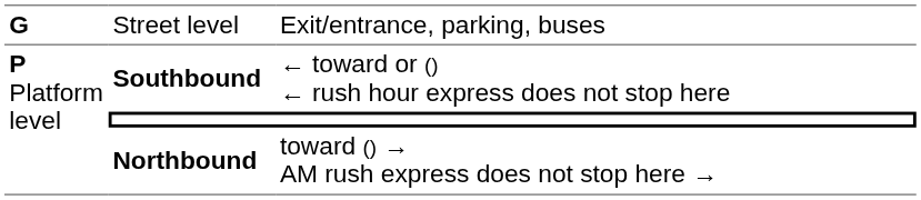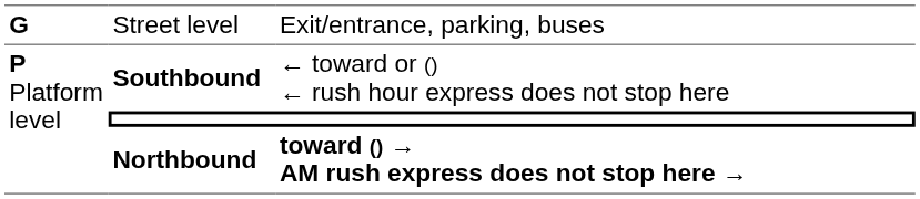Northbound | column 3: normal -> bold
